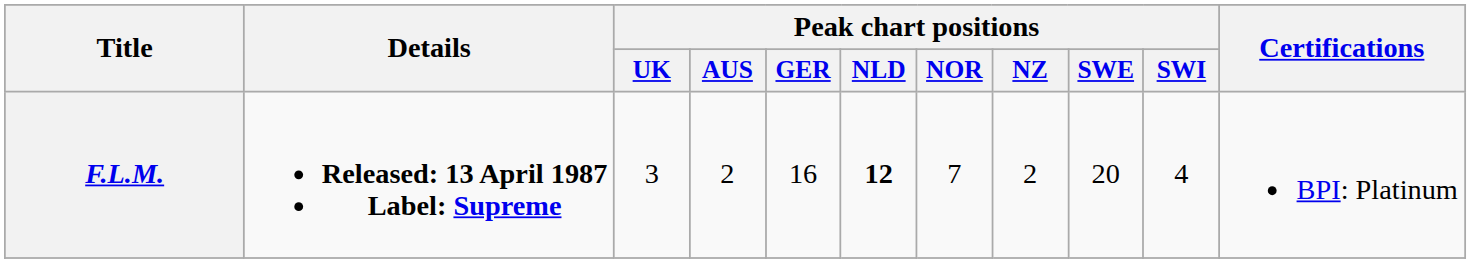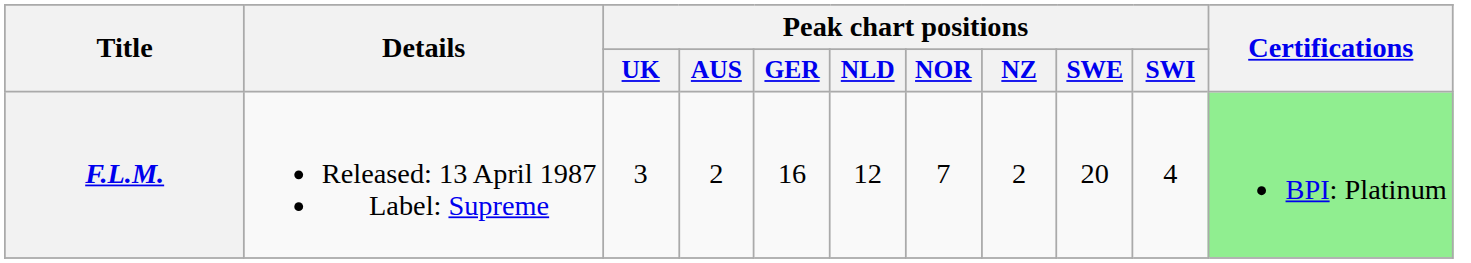F.L.M. | Details: bold -> normal
F.L.M. | Peak chart positions / NLD: bold -> normal
F.L.M. | Certifications: no background -> lightgreen background
